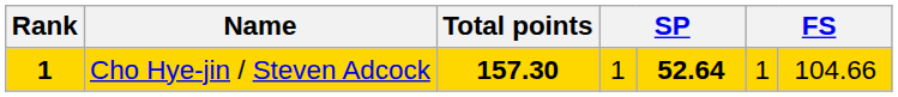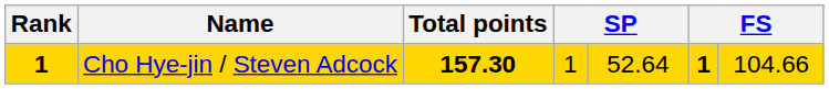Cho Hye-jin / Steven Adcock | column 5: bold -> normal
Cho Hye-jin / Steven Adcock | column 6: normal -> bold
